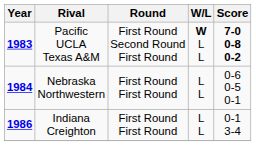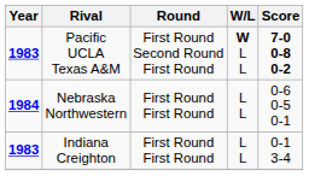Indiana Creighton | Year: 1986 -> 1983
